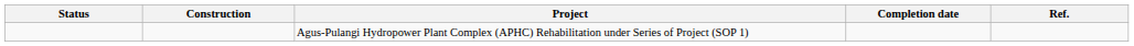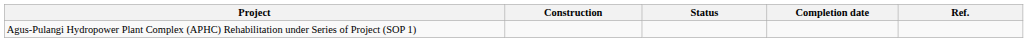columns swapped: Project <-> Status
